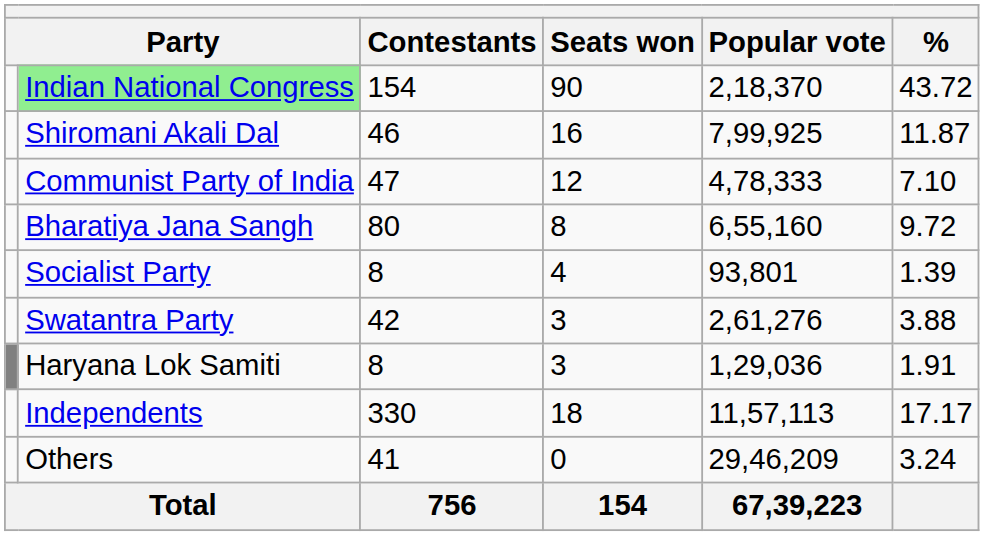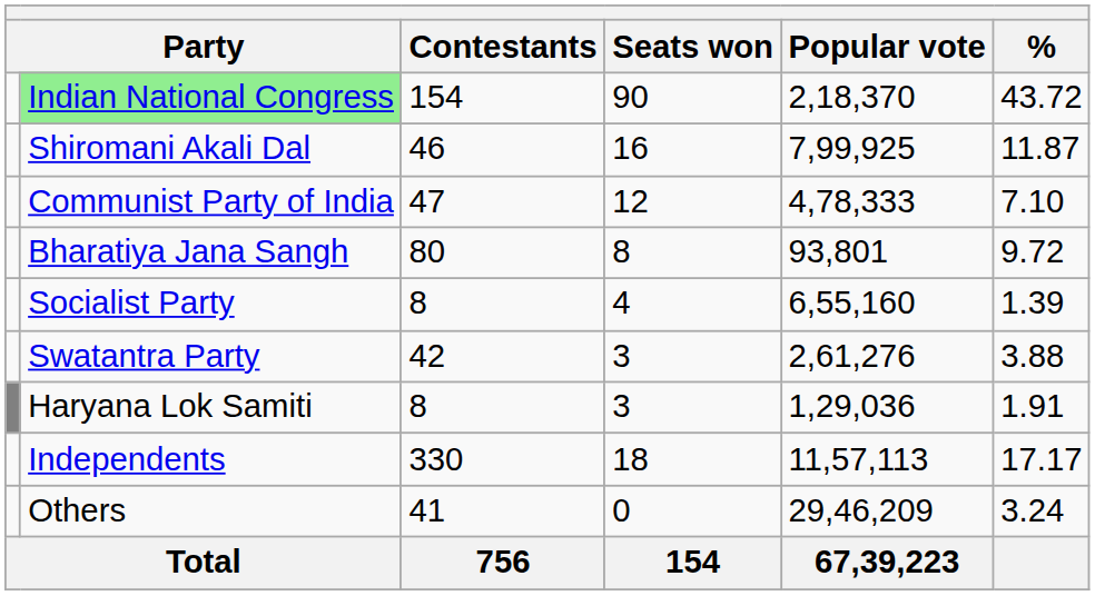Bharatiya Jana Sangh | Popular vote: 6,55,160 -> 93,801
Socialist Party | Popular vote: 93,801 -> 6,55,160
